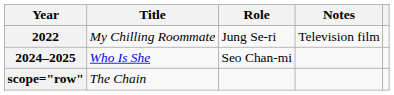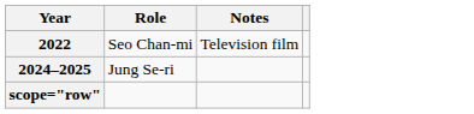- column: Title | My Chilling Roommate | Who Is She | The Chain
2022 | Role: Jung Se-ri -> Seo Chan-mi
2024–2025 | Role: Seo Chan-mi -> Jung Se-ri
